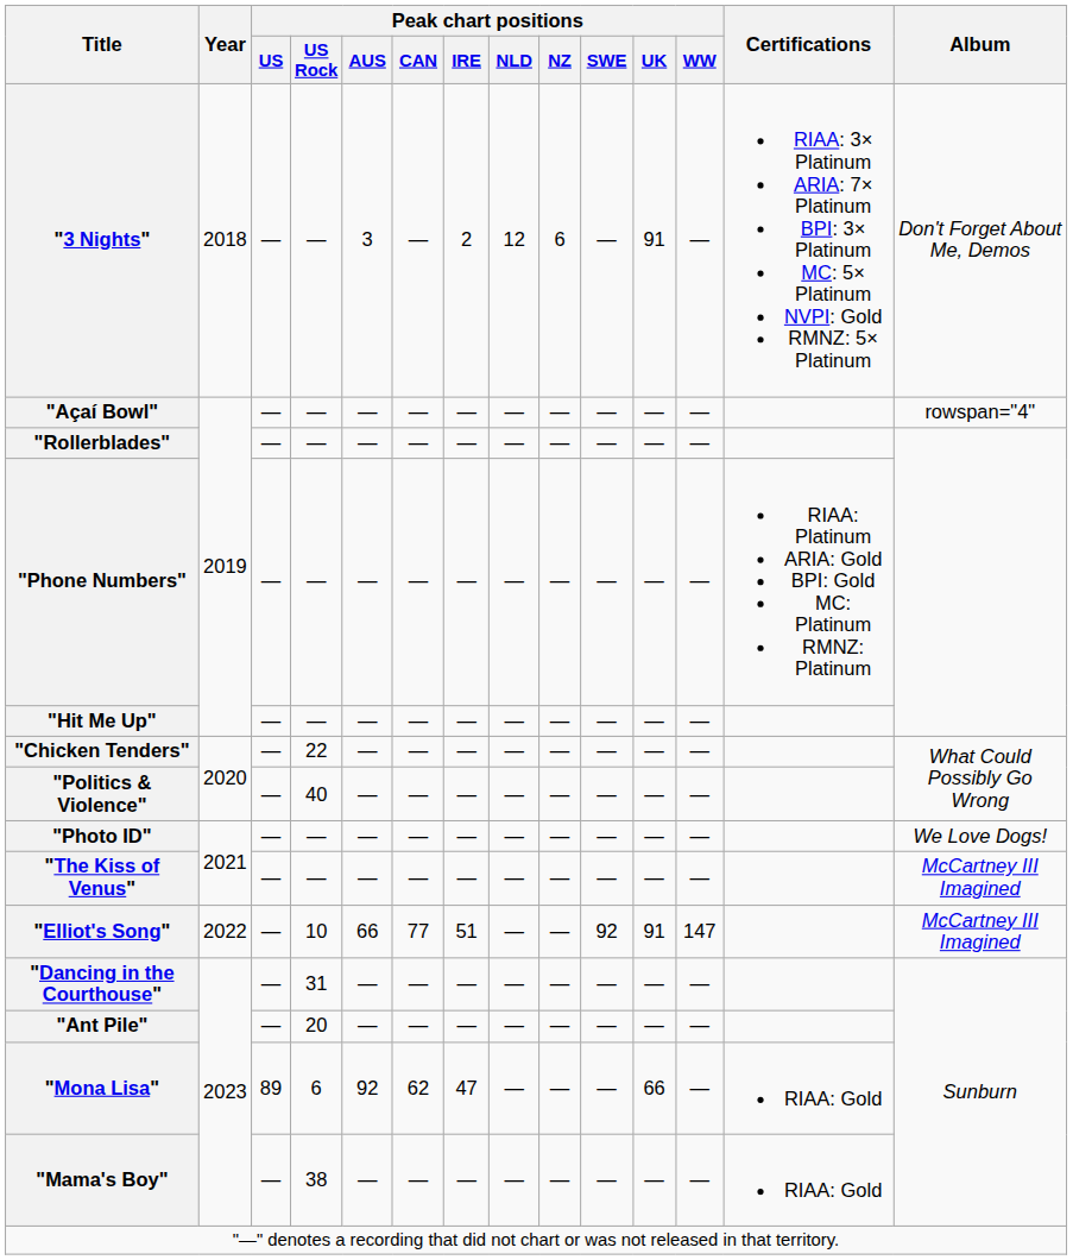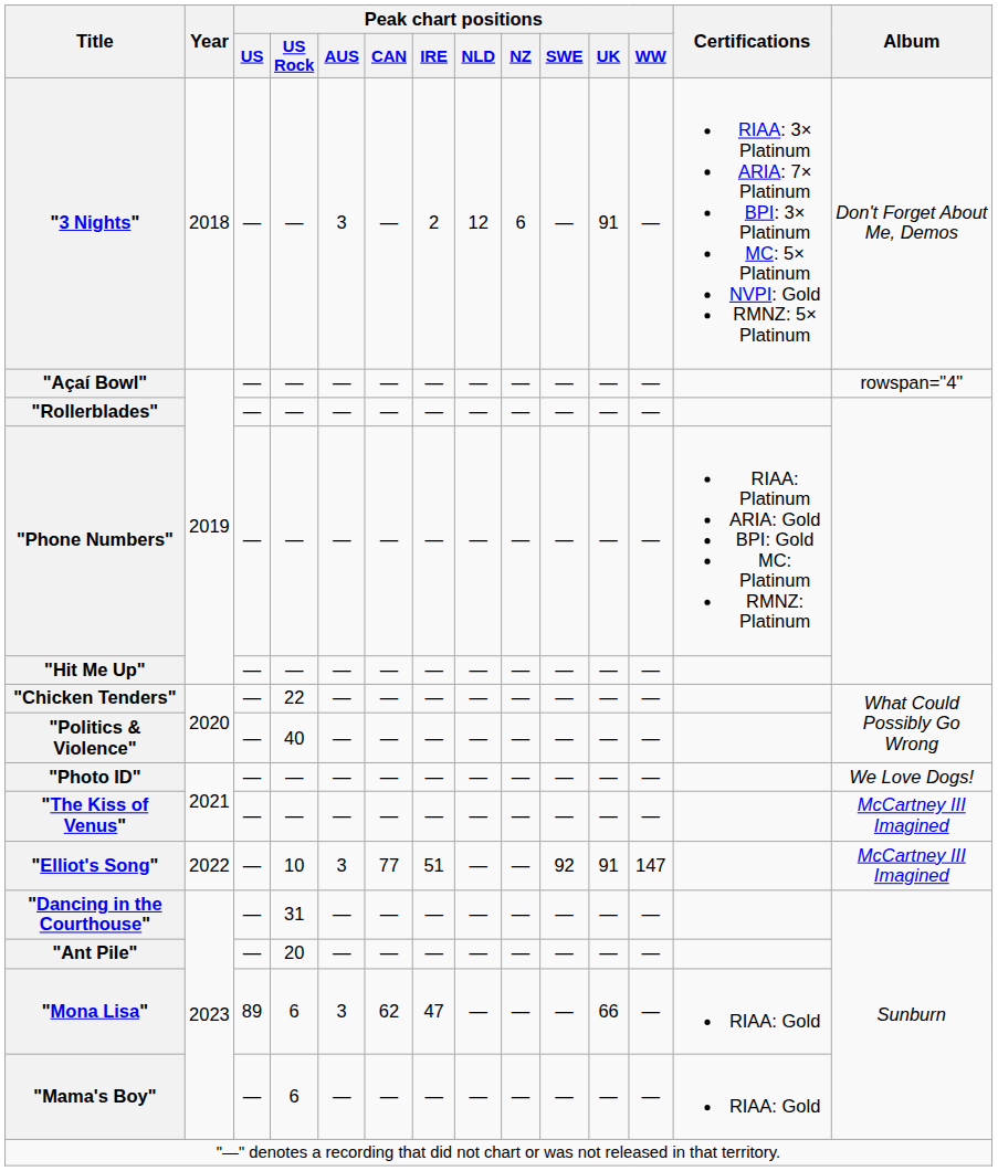"Elliot's Song" | Peak chart positions / AUS: 66 -> 3
"Mona Lisa" | Peak chart positions / AUS: 92 -> 3
"Mama's Boy" | Peak chart positions / US Rock: 38 -> 6
